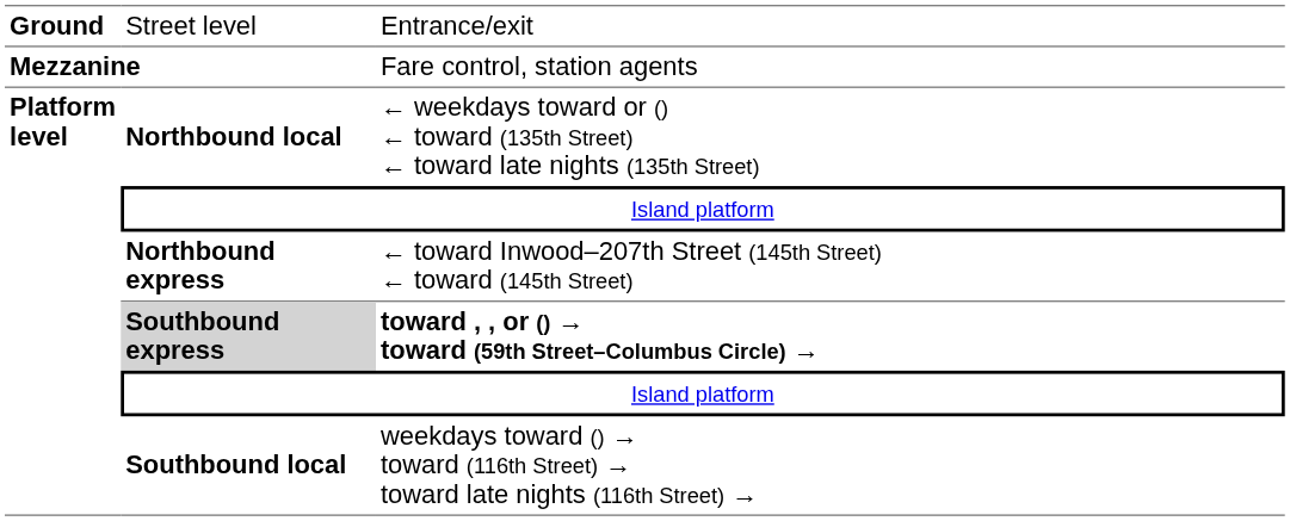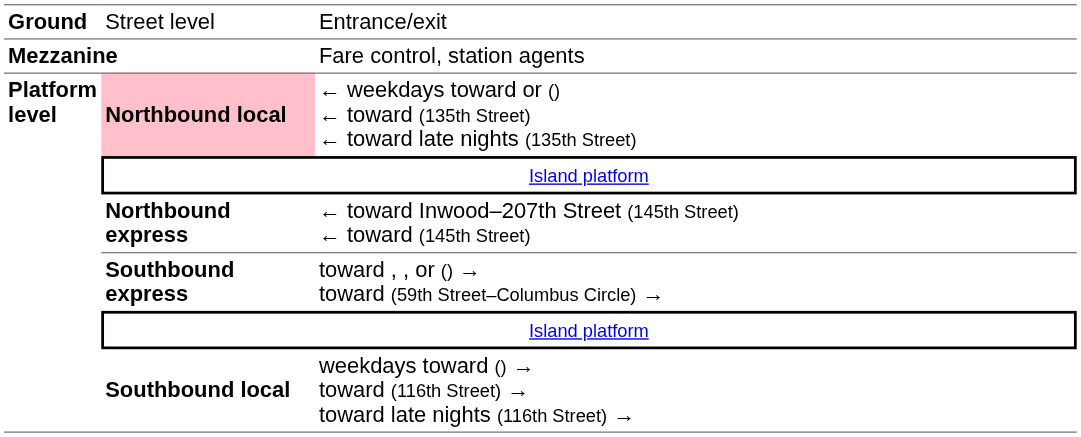Northbound local | column 2: no background -> pink background
Southbound express | column 2: lightgrey background -> no background
Southbound express | column 3: bold -> normal
